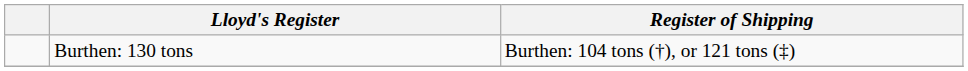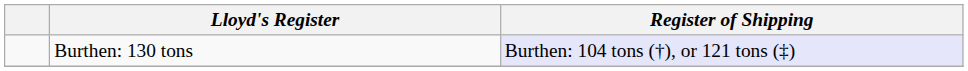Burthen: 130 tons | Register of Shipping: no background -> lavender background
